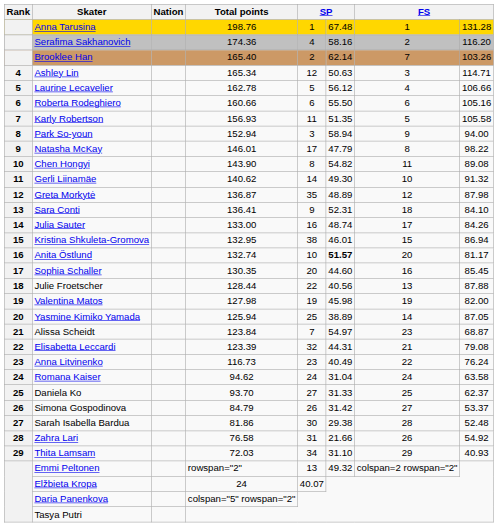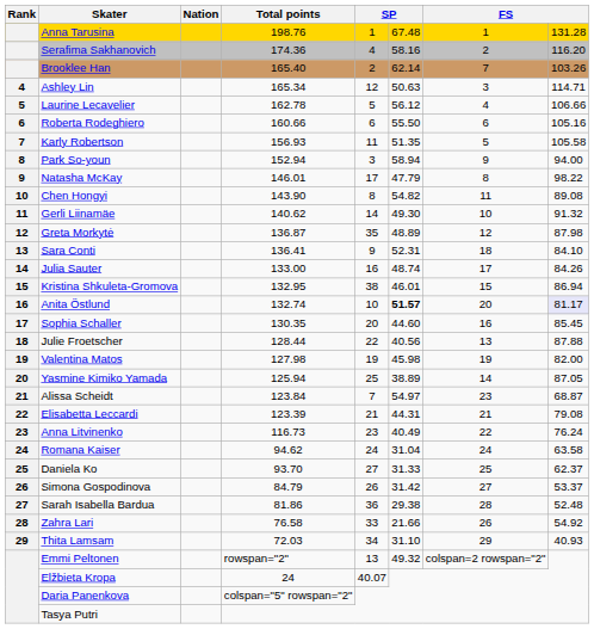Anita Östlund | column 8: no background -> lavender background
Elisabetta Leccardi | column 5: 32 -> 21
Sarah Isabella Bardua | column 5: 30 -> 36
Zahra Lari | column 5: 31 -> 33
